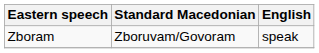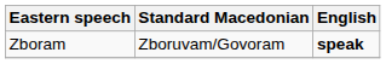Zboram | English: normal -> bold
